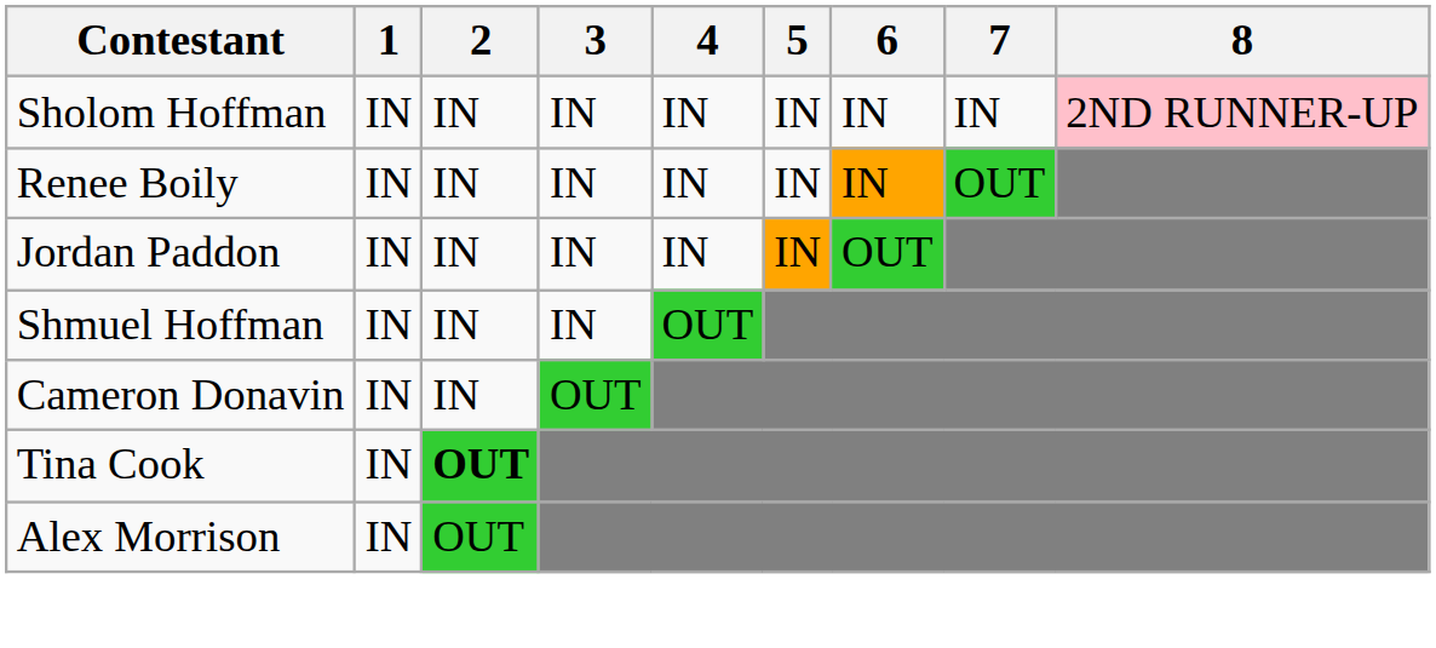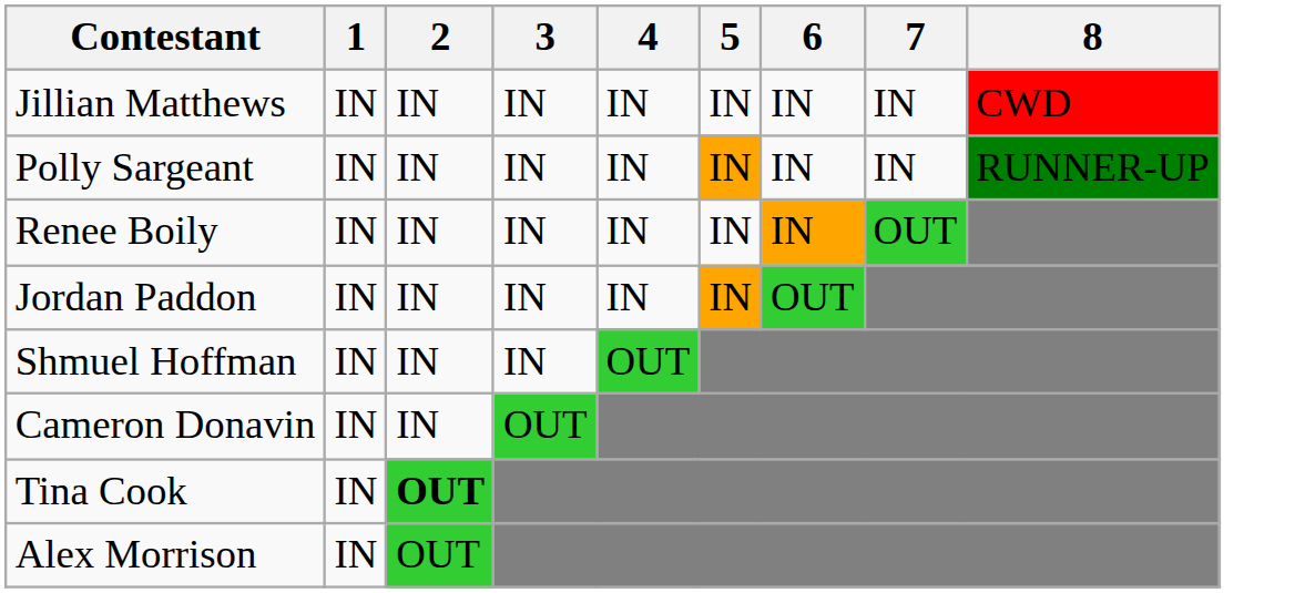+ row: Jillian Matthews | IN | IN | IN | IN | IN | IN | IN | CWD
+ row: Polly Sargeant | IN | IN | IN | IN | IN | IN | IN | RUNNER-UP
- row: Sholom Hoffman | IN | IN | IN | IN | IN | IN | IN | 2ND RUNNER-UP
